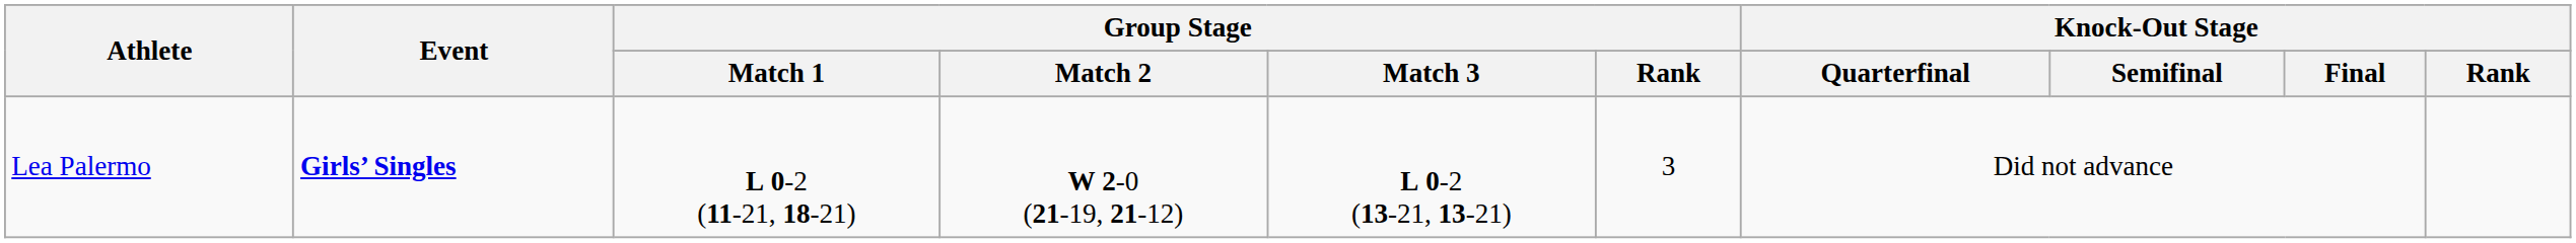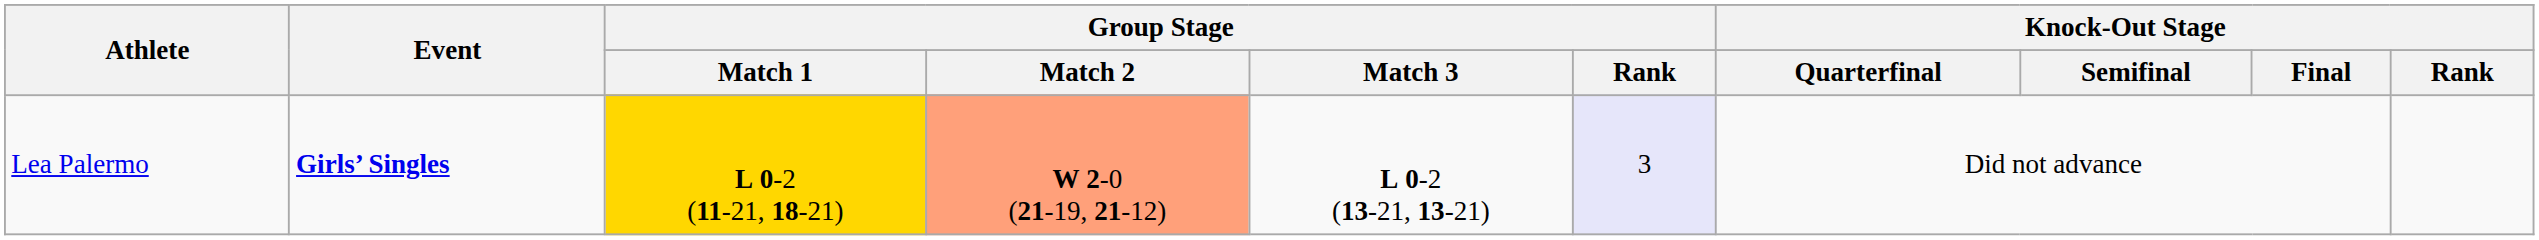Lea Palermo | Group Stage / Match 1: no background -> gold background
Lea Palermo | Group Stage / Match 2: no background -> lightsalmon background
Lea Palermo | Group Stage / Rank: no background -> lavender background
